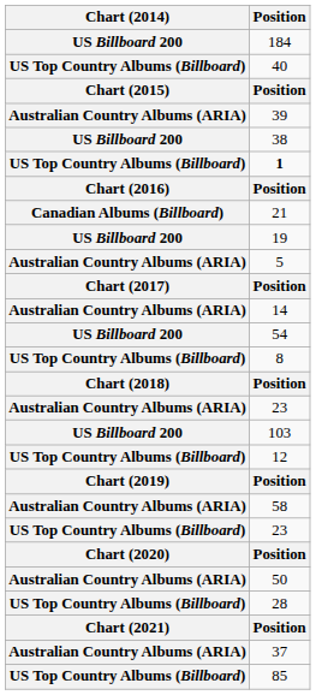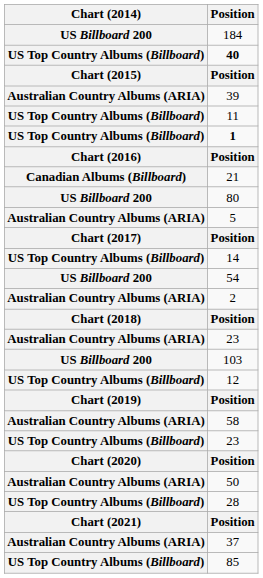row 3 | Position: normal -> bold
row 6 | Chart (2014): US Billboard 200 -> US Top Country Albums (Billboard)
row 6 | Position: 38 -> 11
row 10 | Position: 19 -> 80
row 13 | Chart (2014): Australian Country Albums (ARIA) -> US Top Country Albums (Billboard)
row 15 | Chart (2014): US Top Country Albums (Billboard) -> Australian Country Albums (ARIA)
row 15 | Position: 8 -> 2
